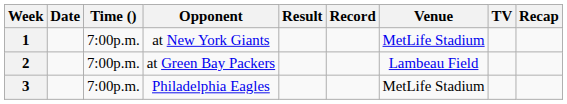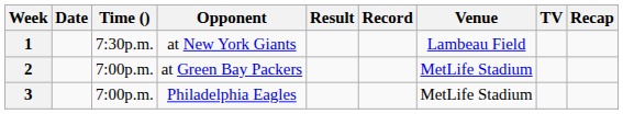1 | Time (): 7:00p.m. -> 7:30p.m.
1 | Venue: MetLife Stadium -> Lambeau Field
2 | Venue: Lambeau Field -> MetLife Stadium
